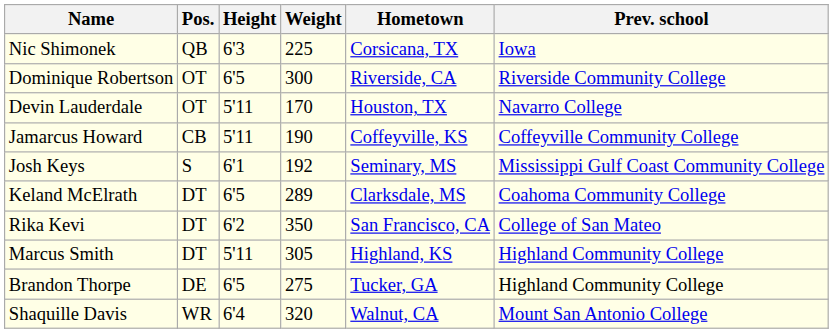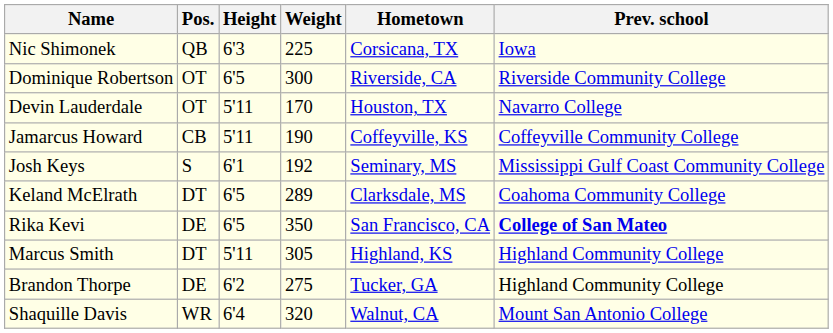Rika Kevi | Pos.: DT -> DE
Rika Kevi | Height: 6'2 -> 6'5
Rika Kevi | Prev. school: normal -> bold
Brandon Thorpe | Height: 6'5 -> 6'2
